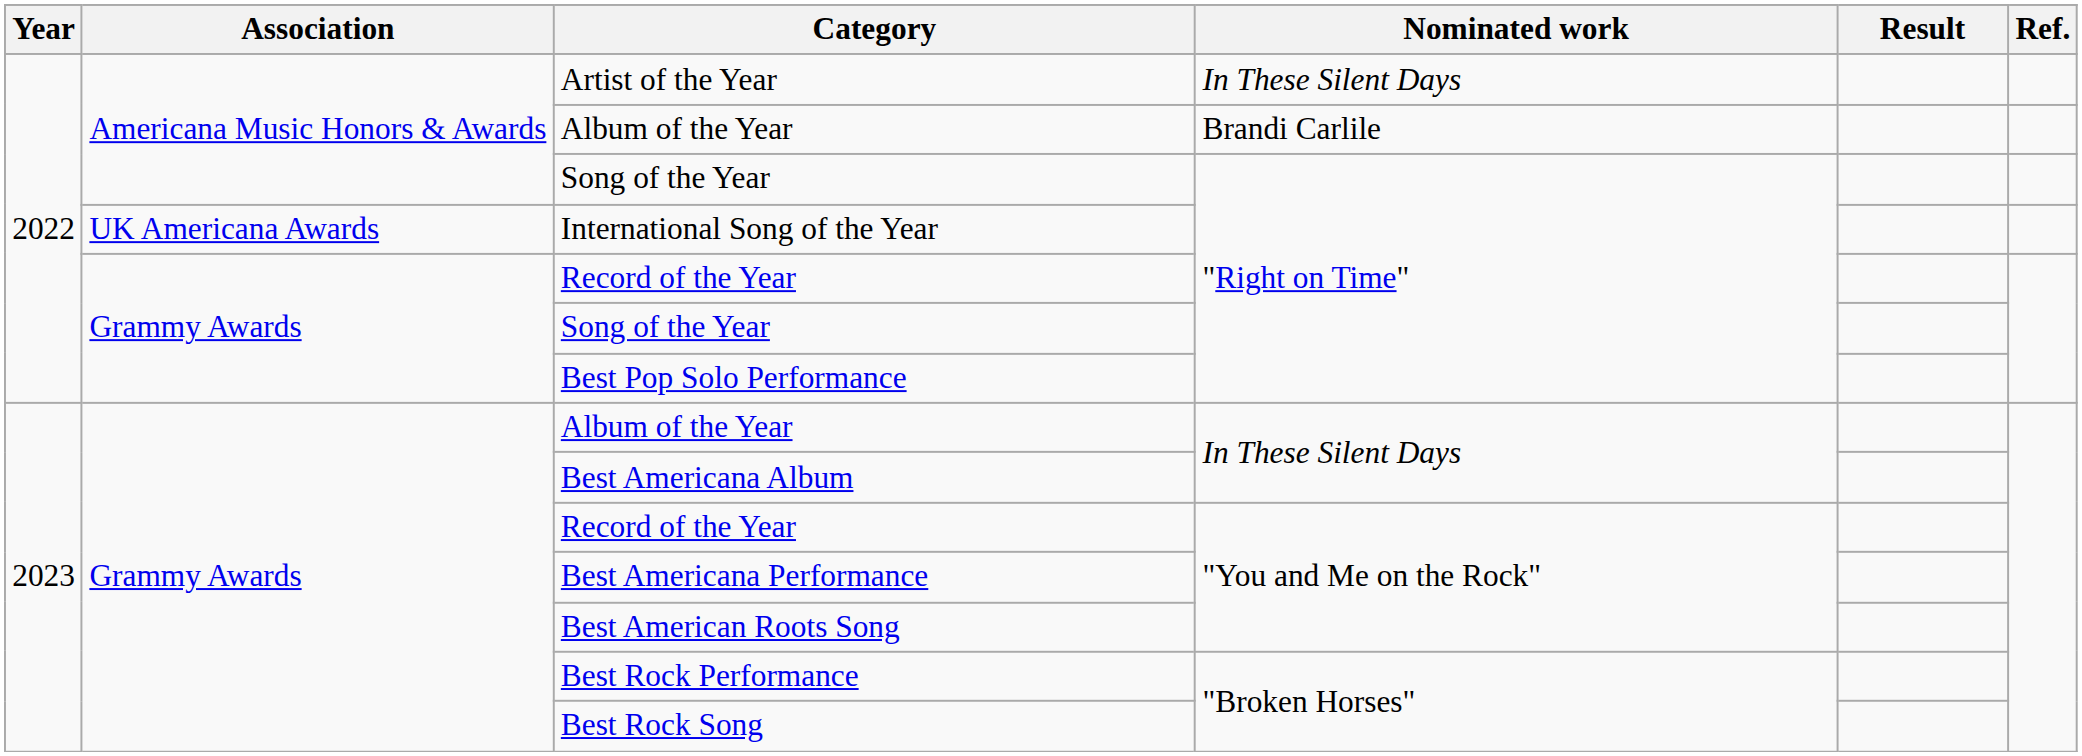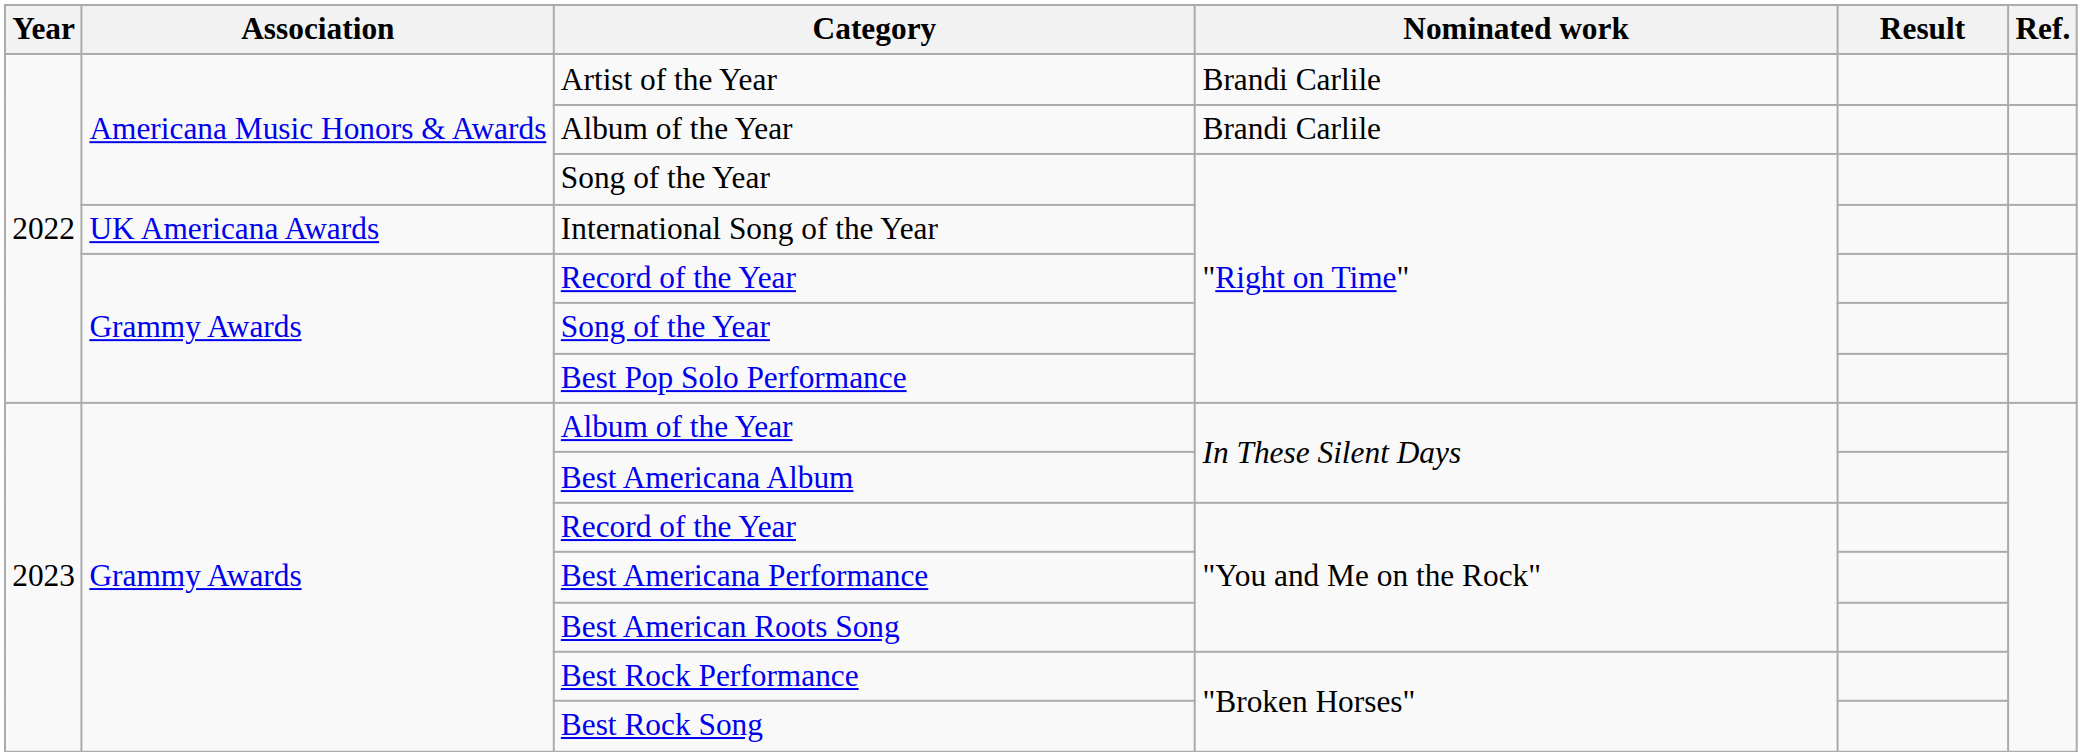Artist of the Year | Nominated work: In These Silent Days -> Brandi Carlile
